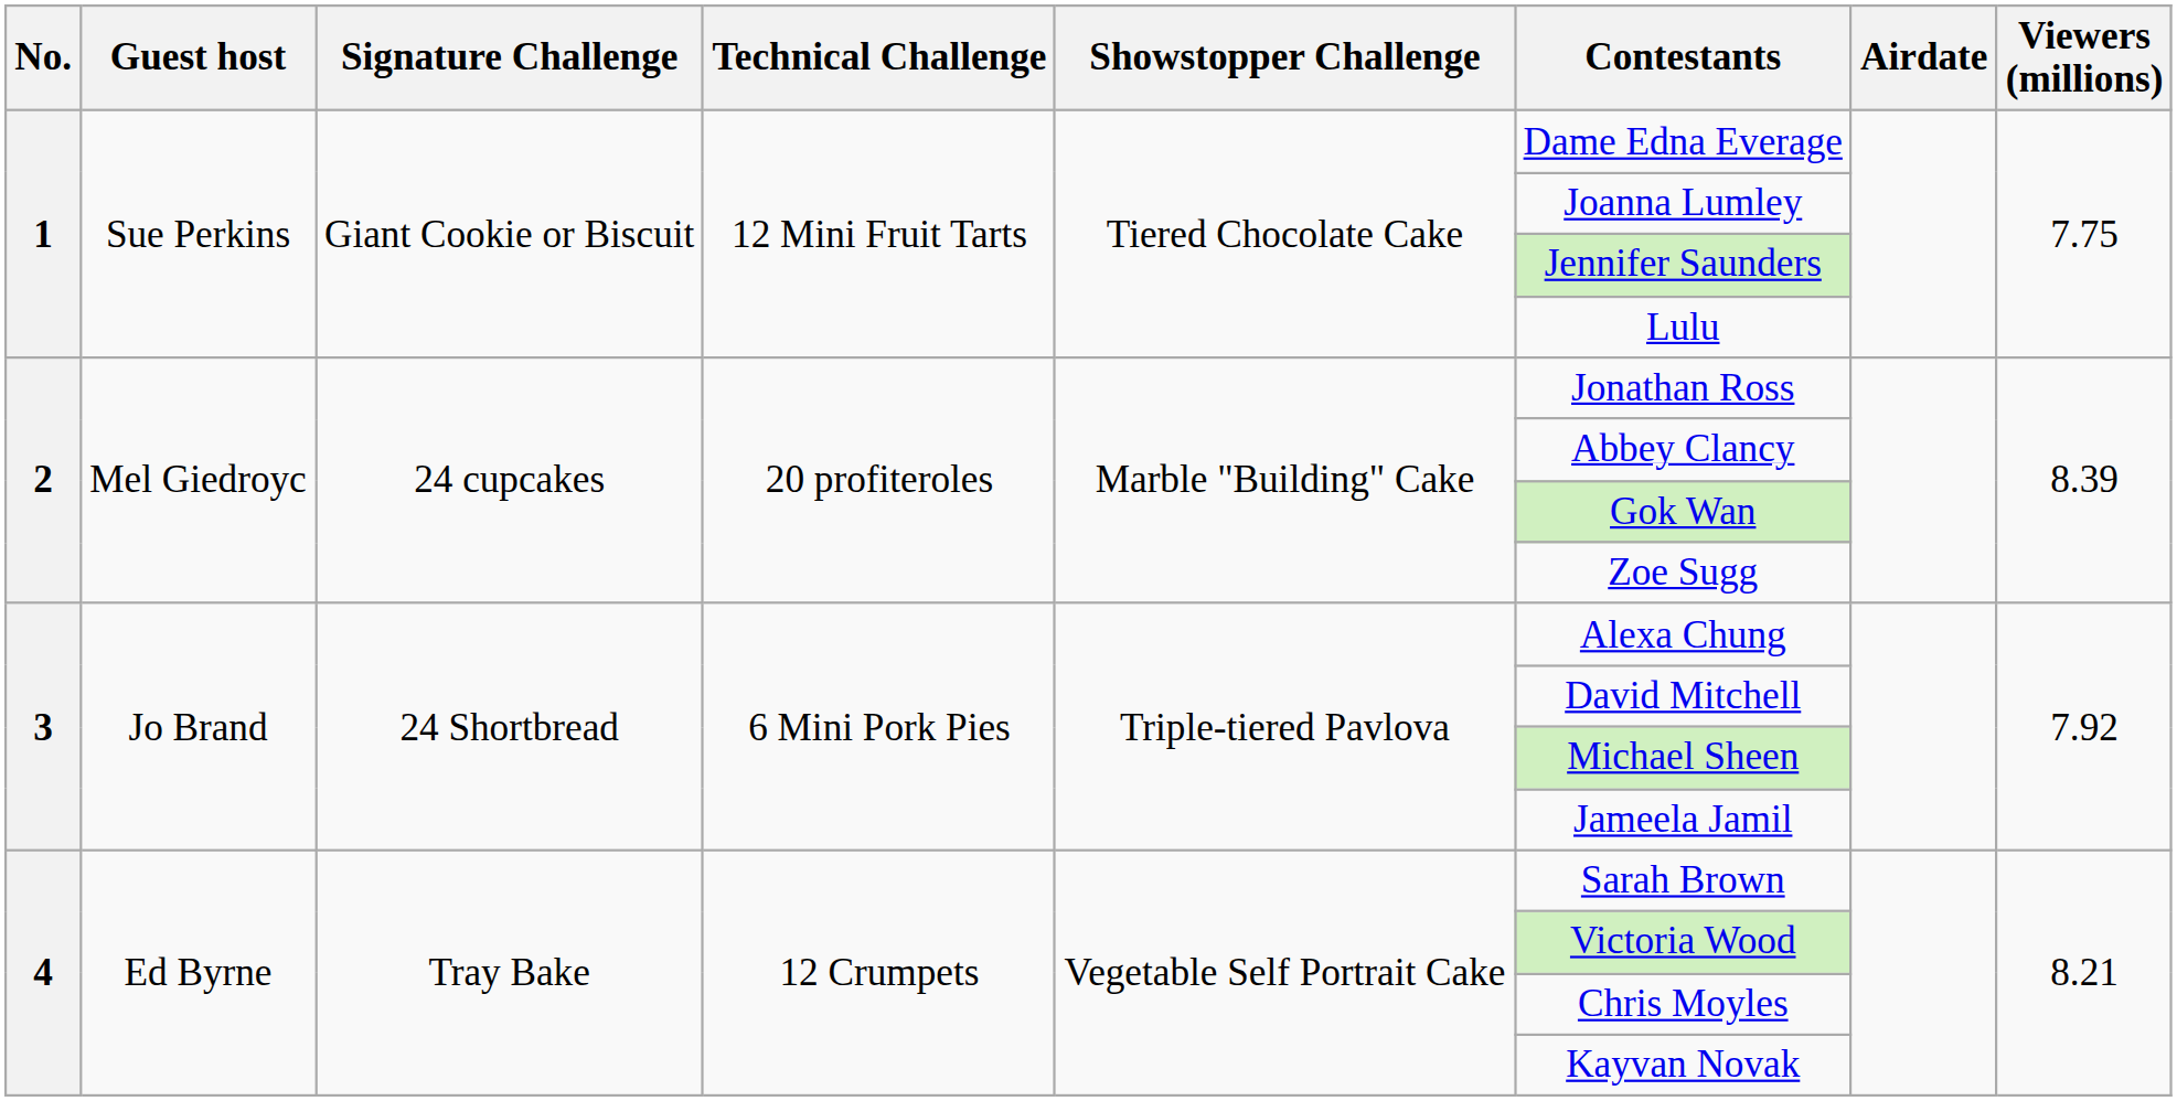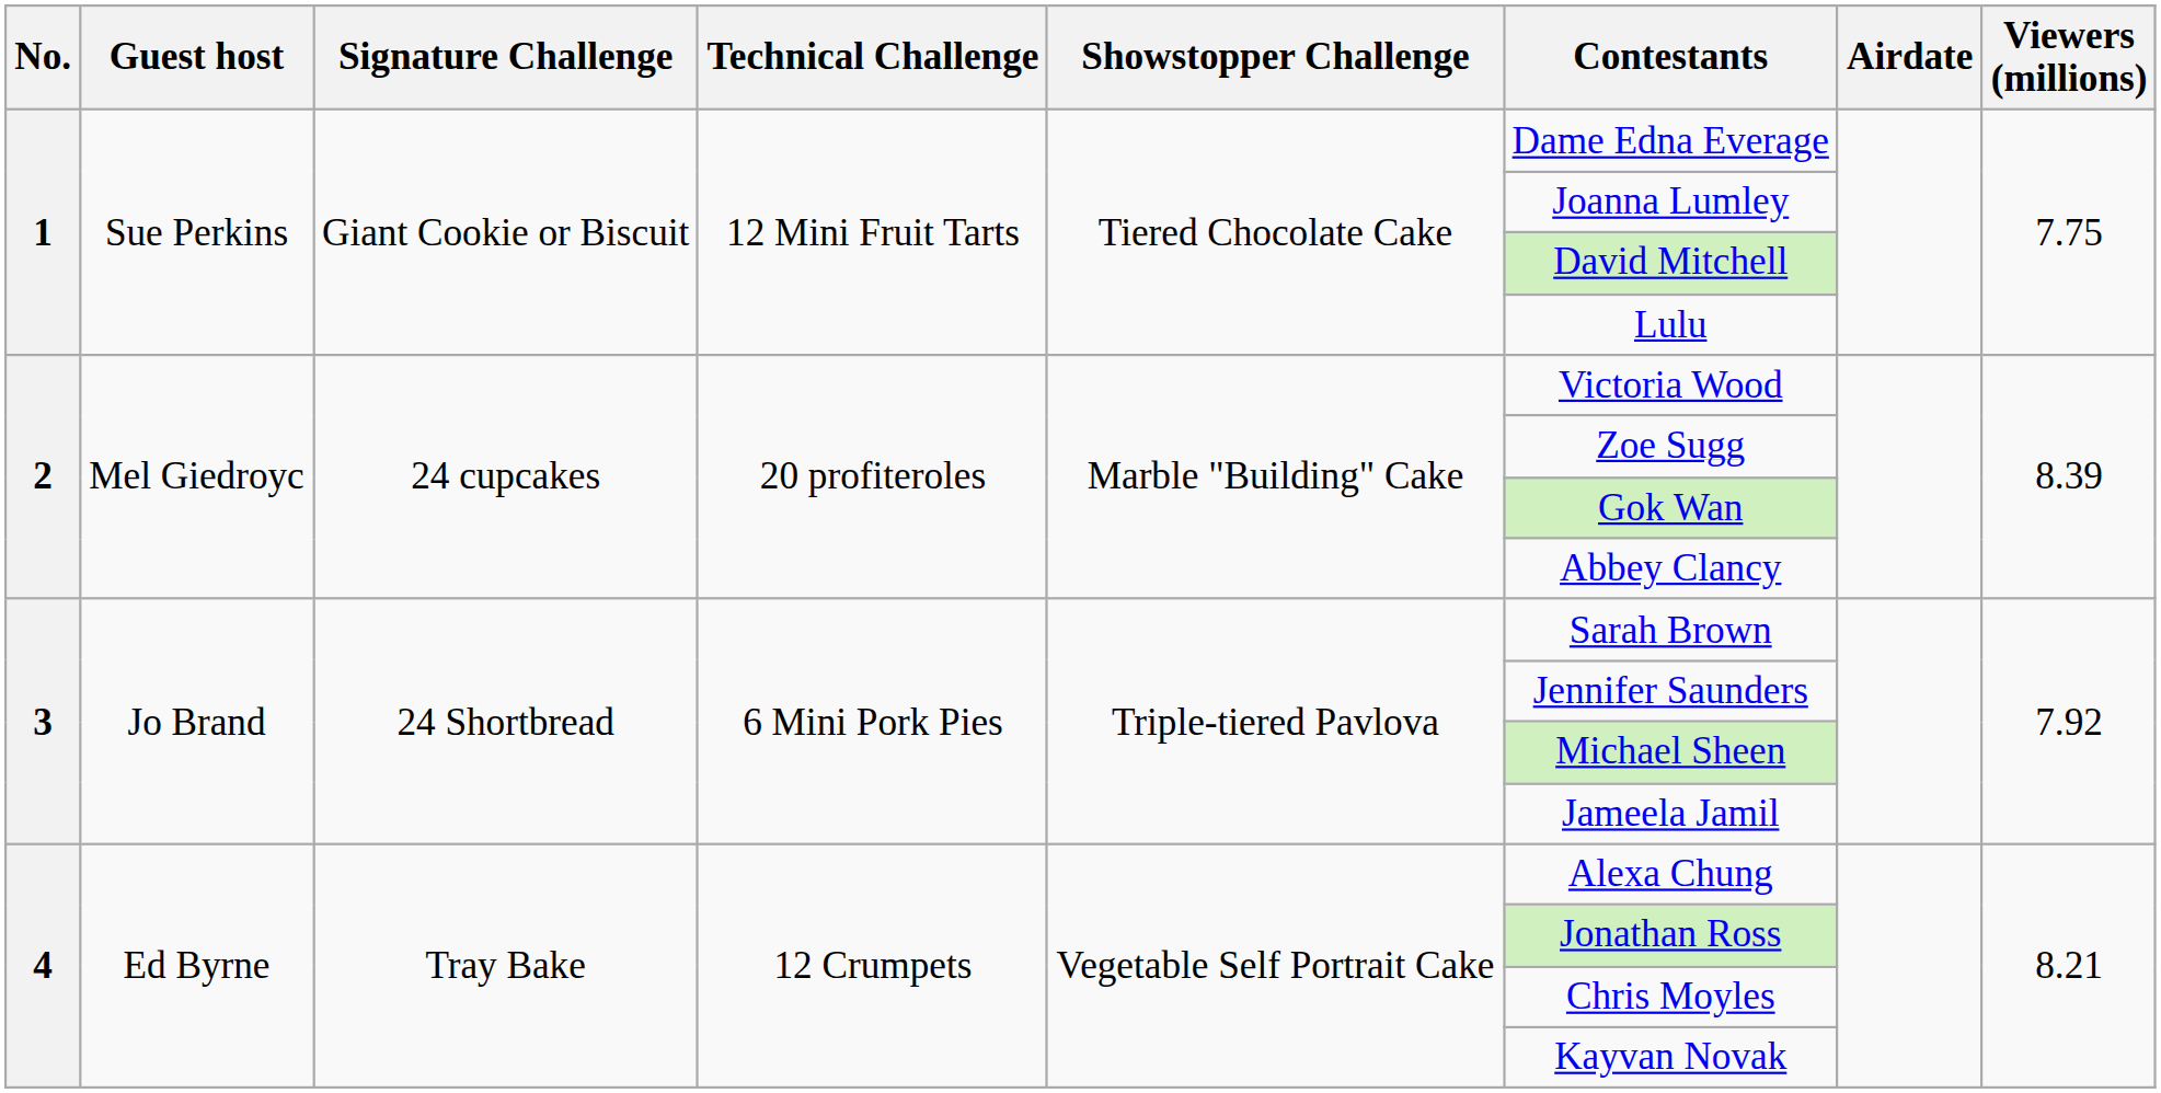row 4 | Contestants: Jennifer Saunders -> David Mitchell
row 6 | Contestants: Jonathan Ross -> Victoria Wood
row 7 | Contestants: Abbey Clancy -> Zoe Sugg
row 9 | Contestants: Zoe Sugg -> Abbey Clancy
row 10 | Contestants: Alexa Chung -> Sarah Brown
row 11 | Contestants: David Mitchell -> Jennifer Saunders
row 14 | Contestants: Sarah Brown -> Alexa Chung
row 15 | Contestants: Victoria Wood -> Jonathan Ross
